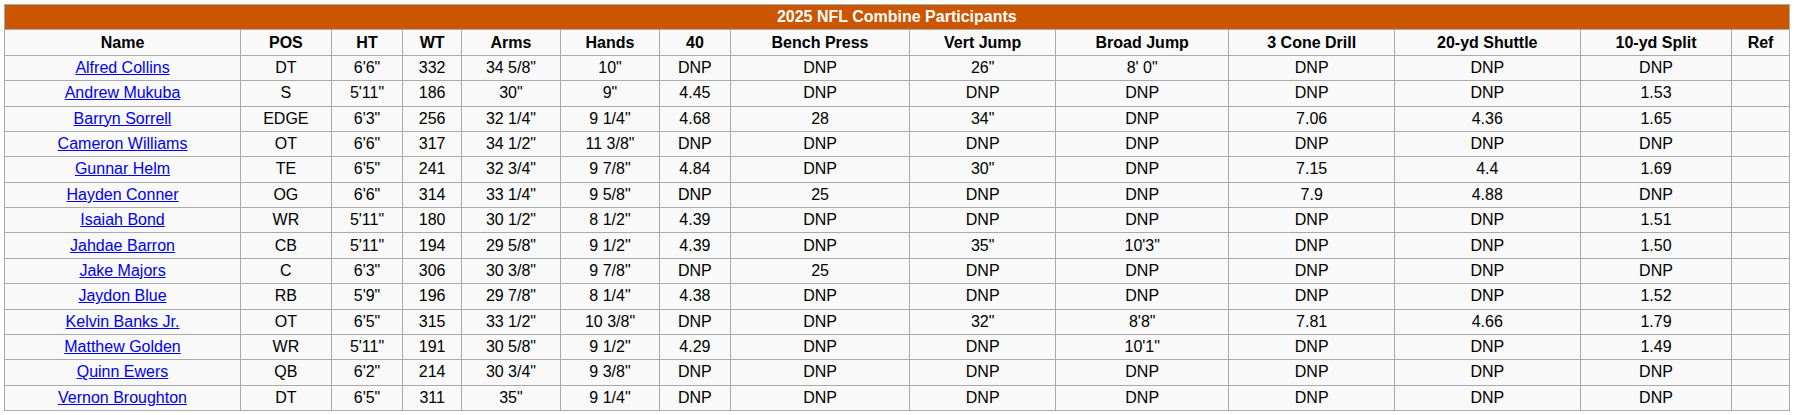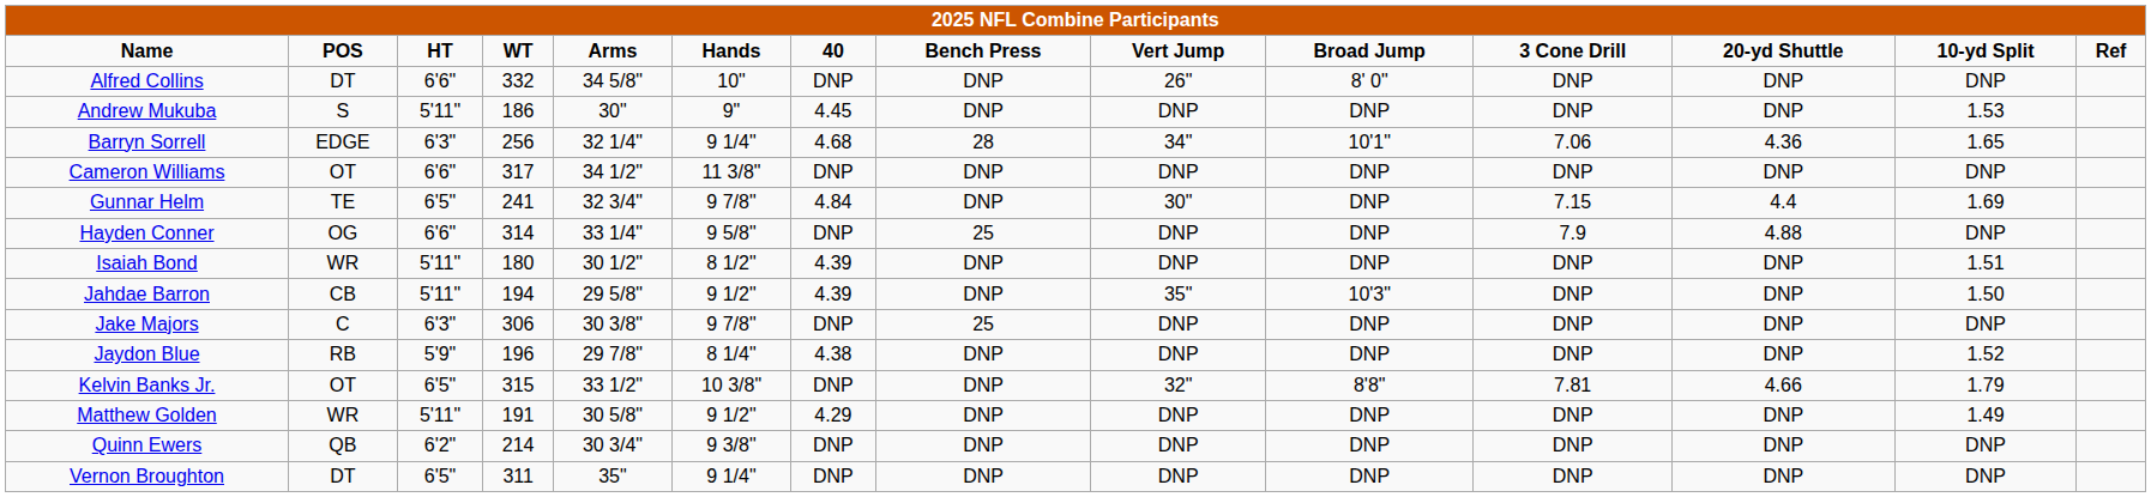Barryn Sorrell | column 10: DNP -> 10'1"
Matthew Golden | column 10: 10'1" -> DNP
